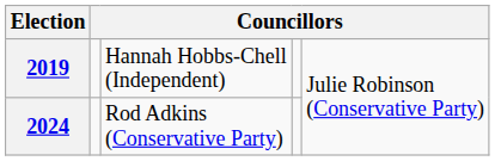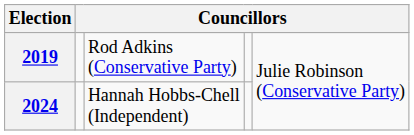2019 | column 3: Hannah Hobbs-Chell (Independent) -> Rod Adkins (Conservative Party)
2024 | column 3: Rod Adkins (Conservative Party) -> Hannah Hobbs-Chell (Independent)
